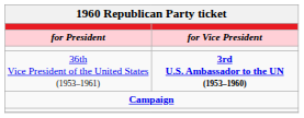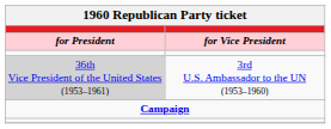36th Vice President of the United States (1953–1961) | column 1: no background -> lightgrey background
36th Vice President of the United States (1953–1961) | column 2: bold -> normal
